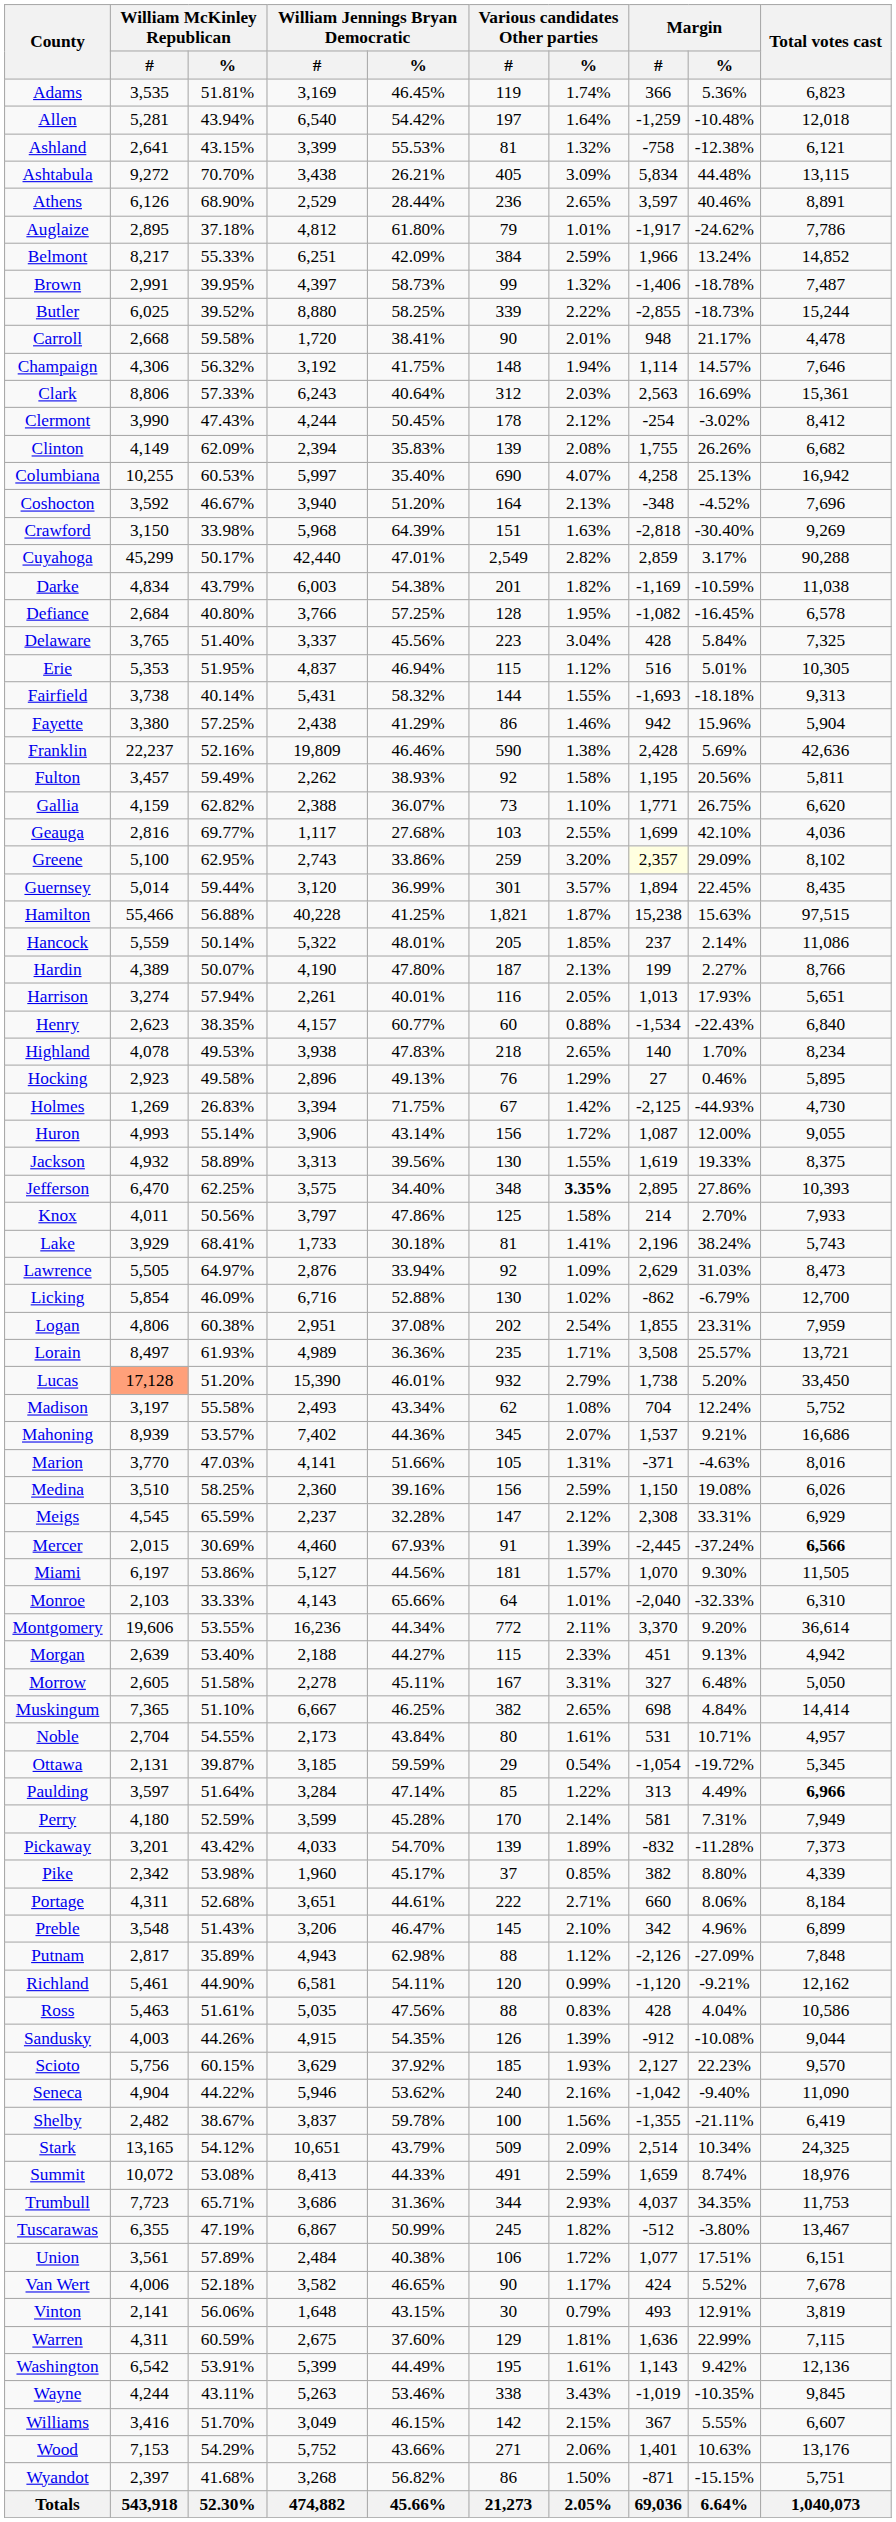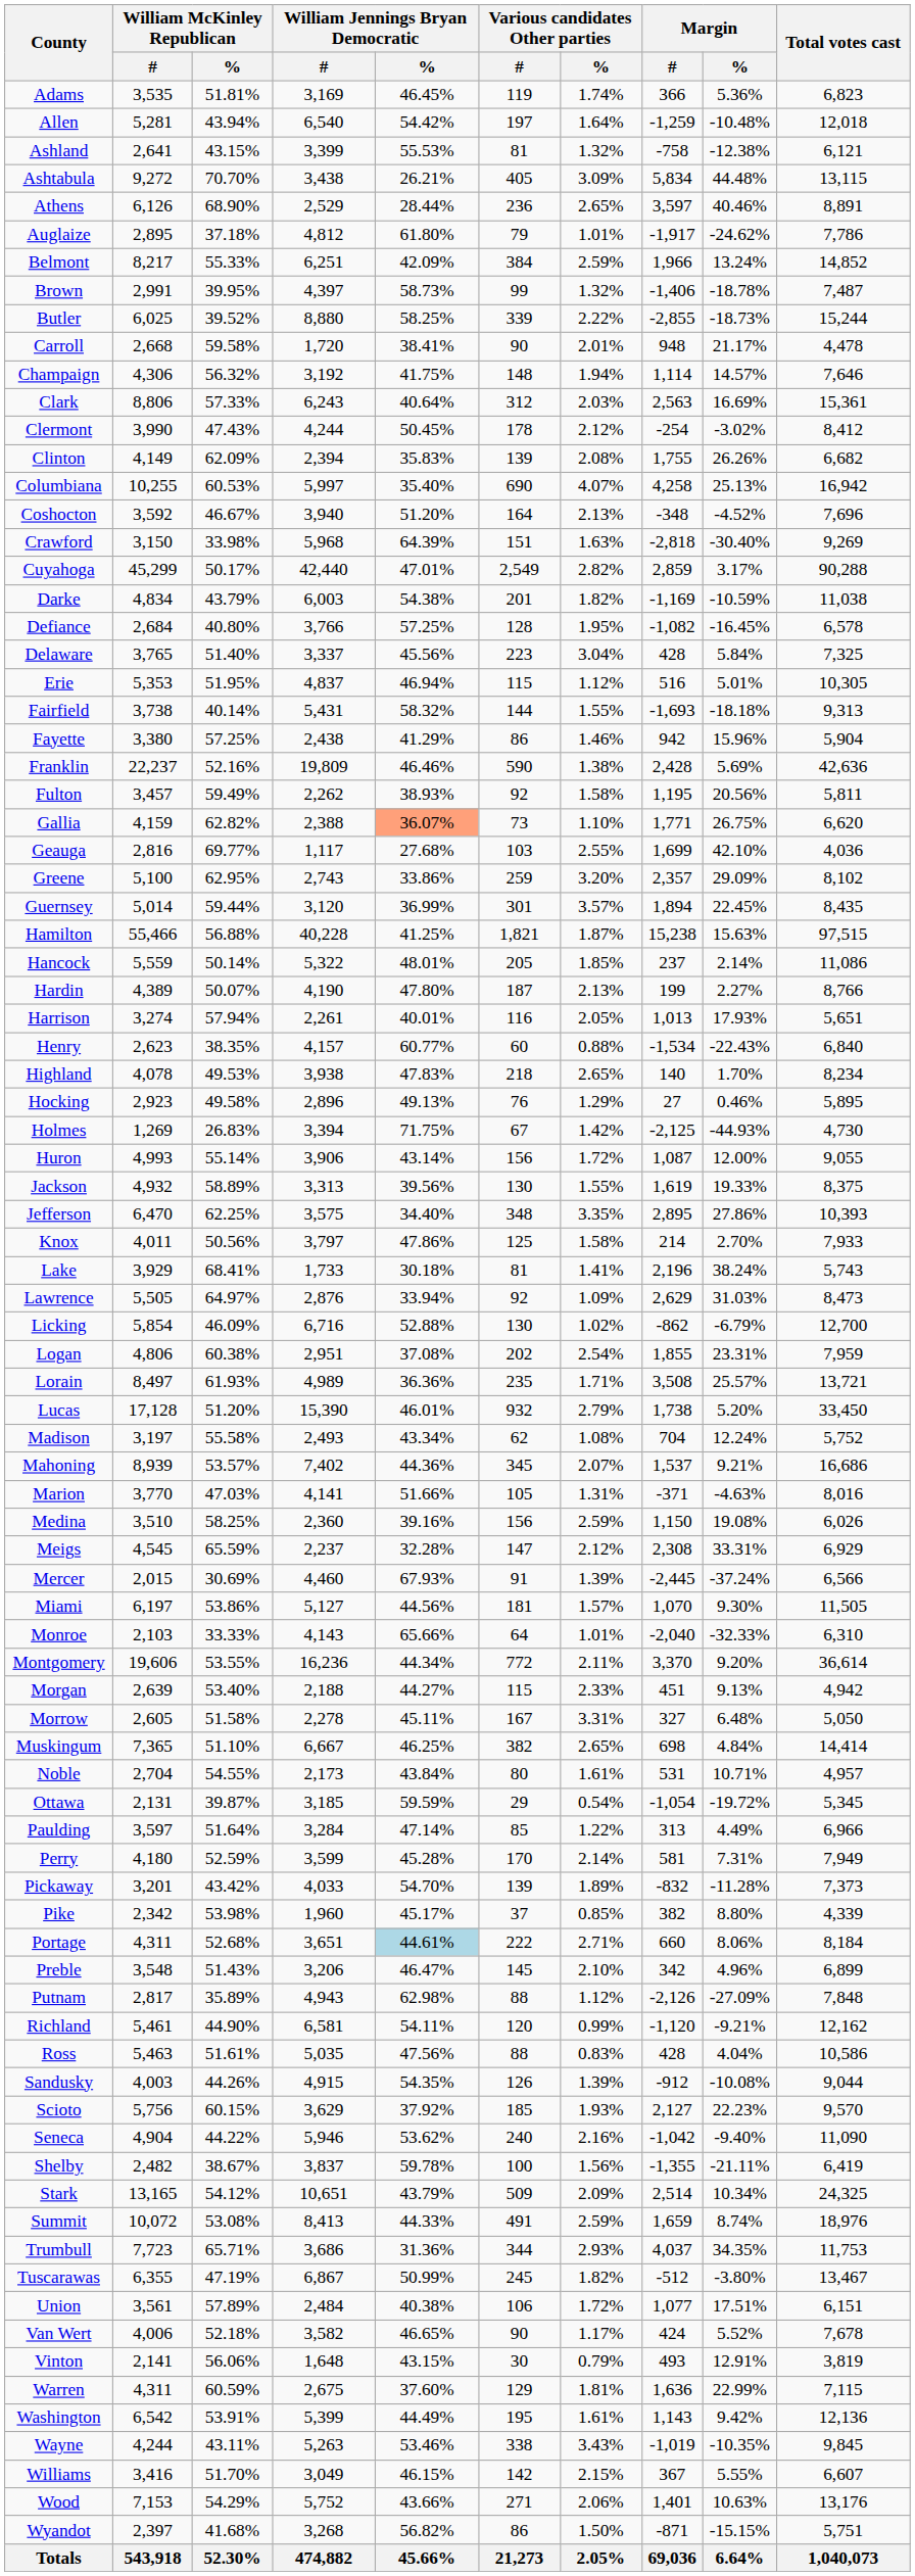Gallia | William Jennings Bryan Democratic / %: no background -> lightsalmon background
Greene | Margin / #: lightyellow background -> no background
Jefferson | Various candidates Other parties / %: bold -> normal
Lucas | William McKinley Republican / #: lightsalmon background -> no background
Mercer | Total votes cast: bold -> normal
Paulding | Total votes cast: bold -> normal
Portage | William Jennings Bryan Democratic / %: no background -> lightblue background
